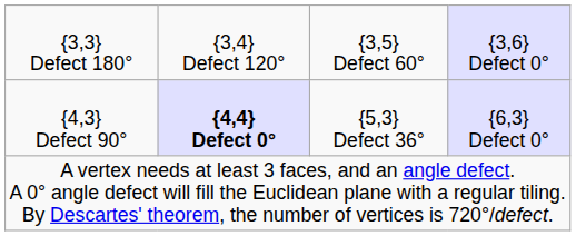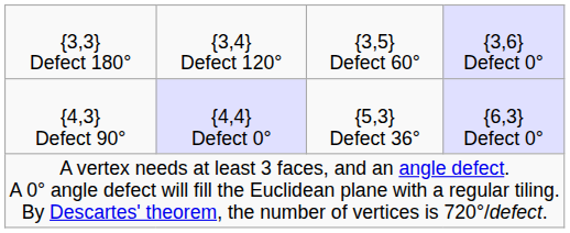{4,3} Defect 90° | column 2: bold -> normal
